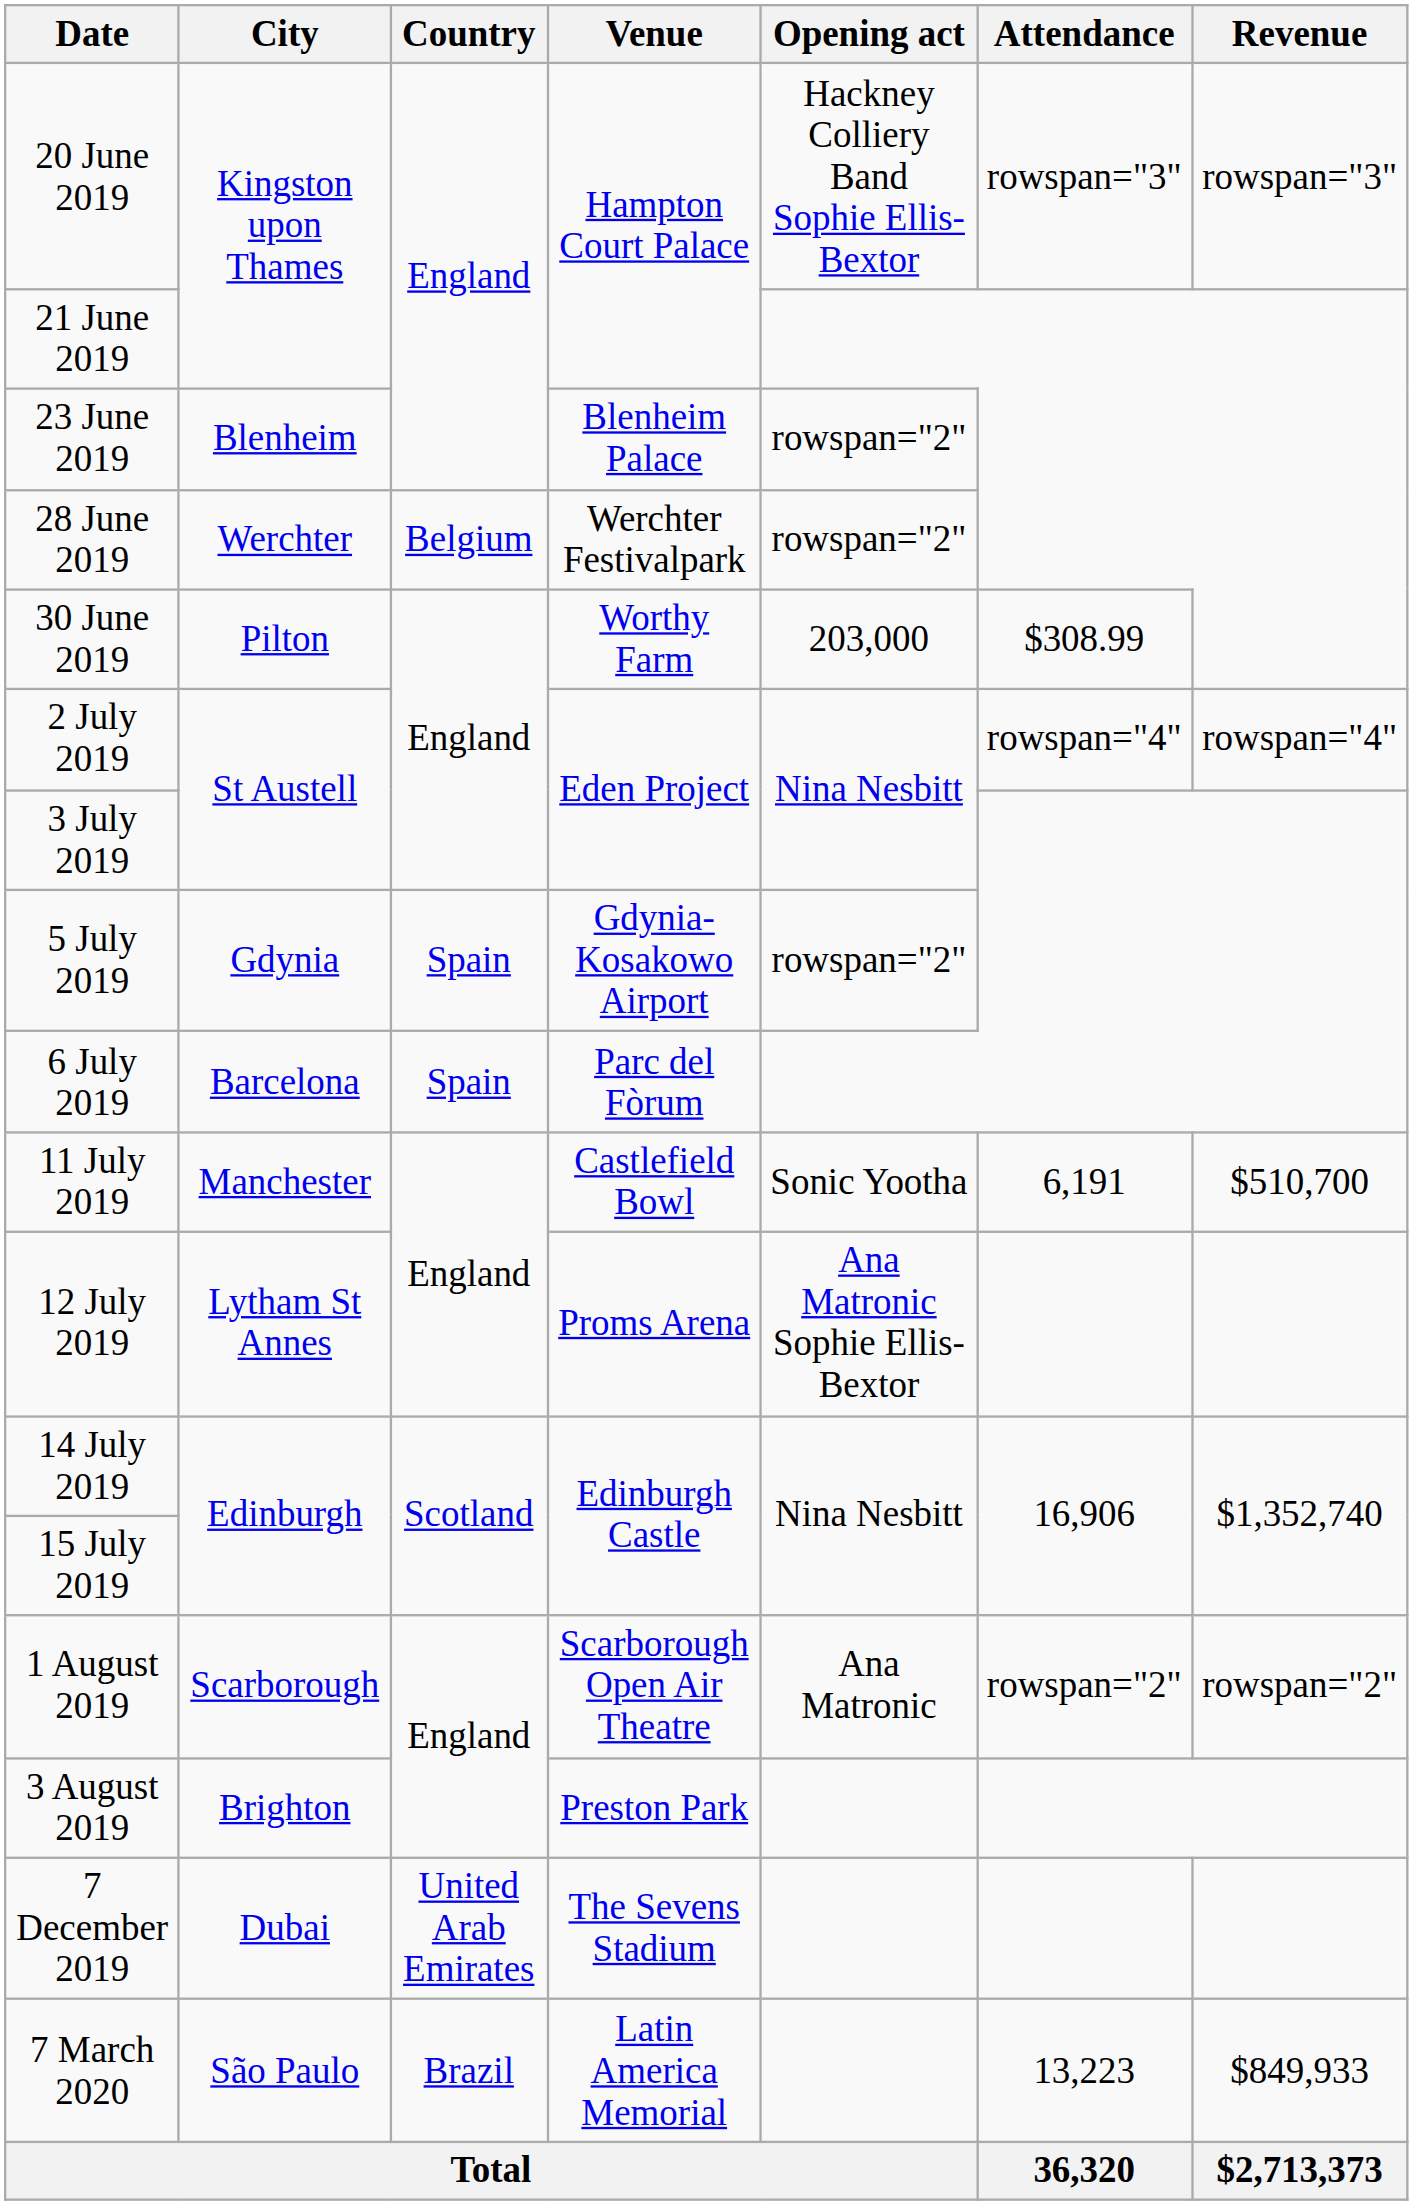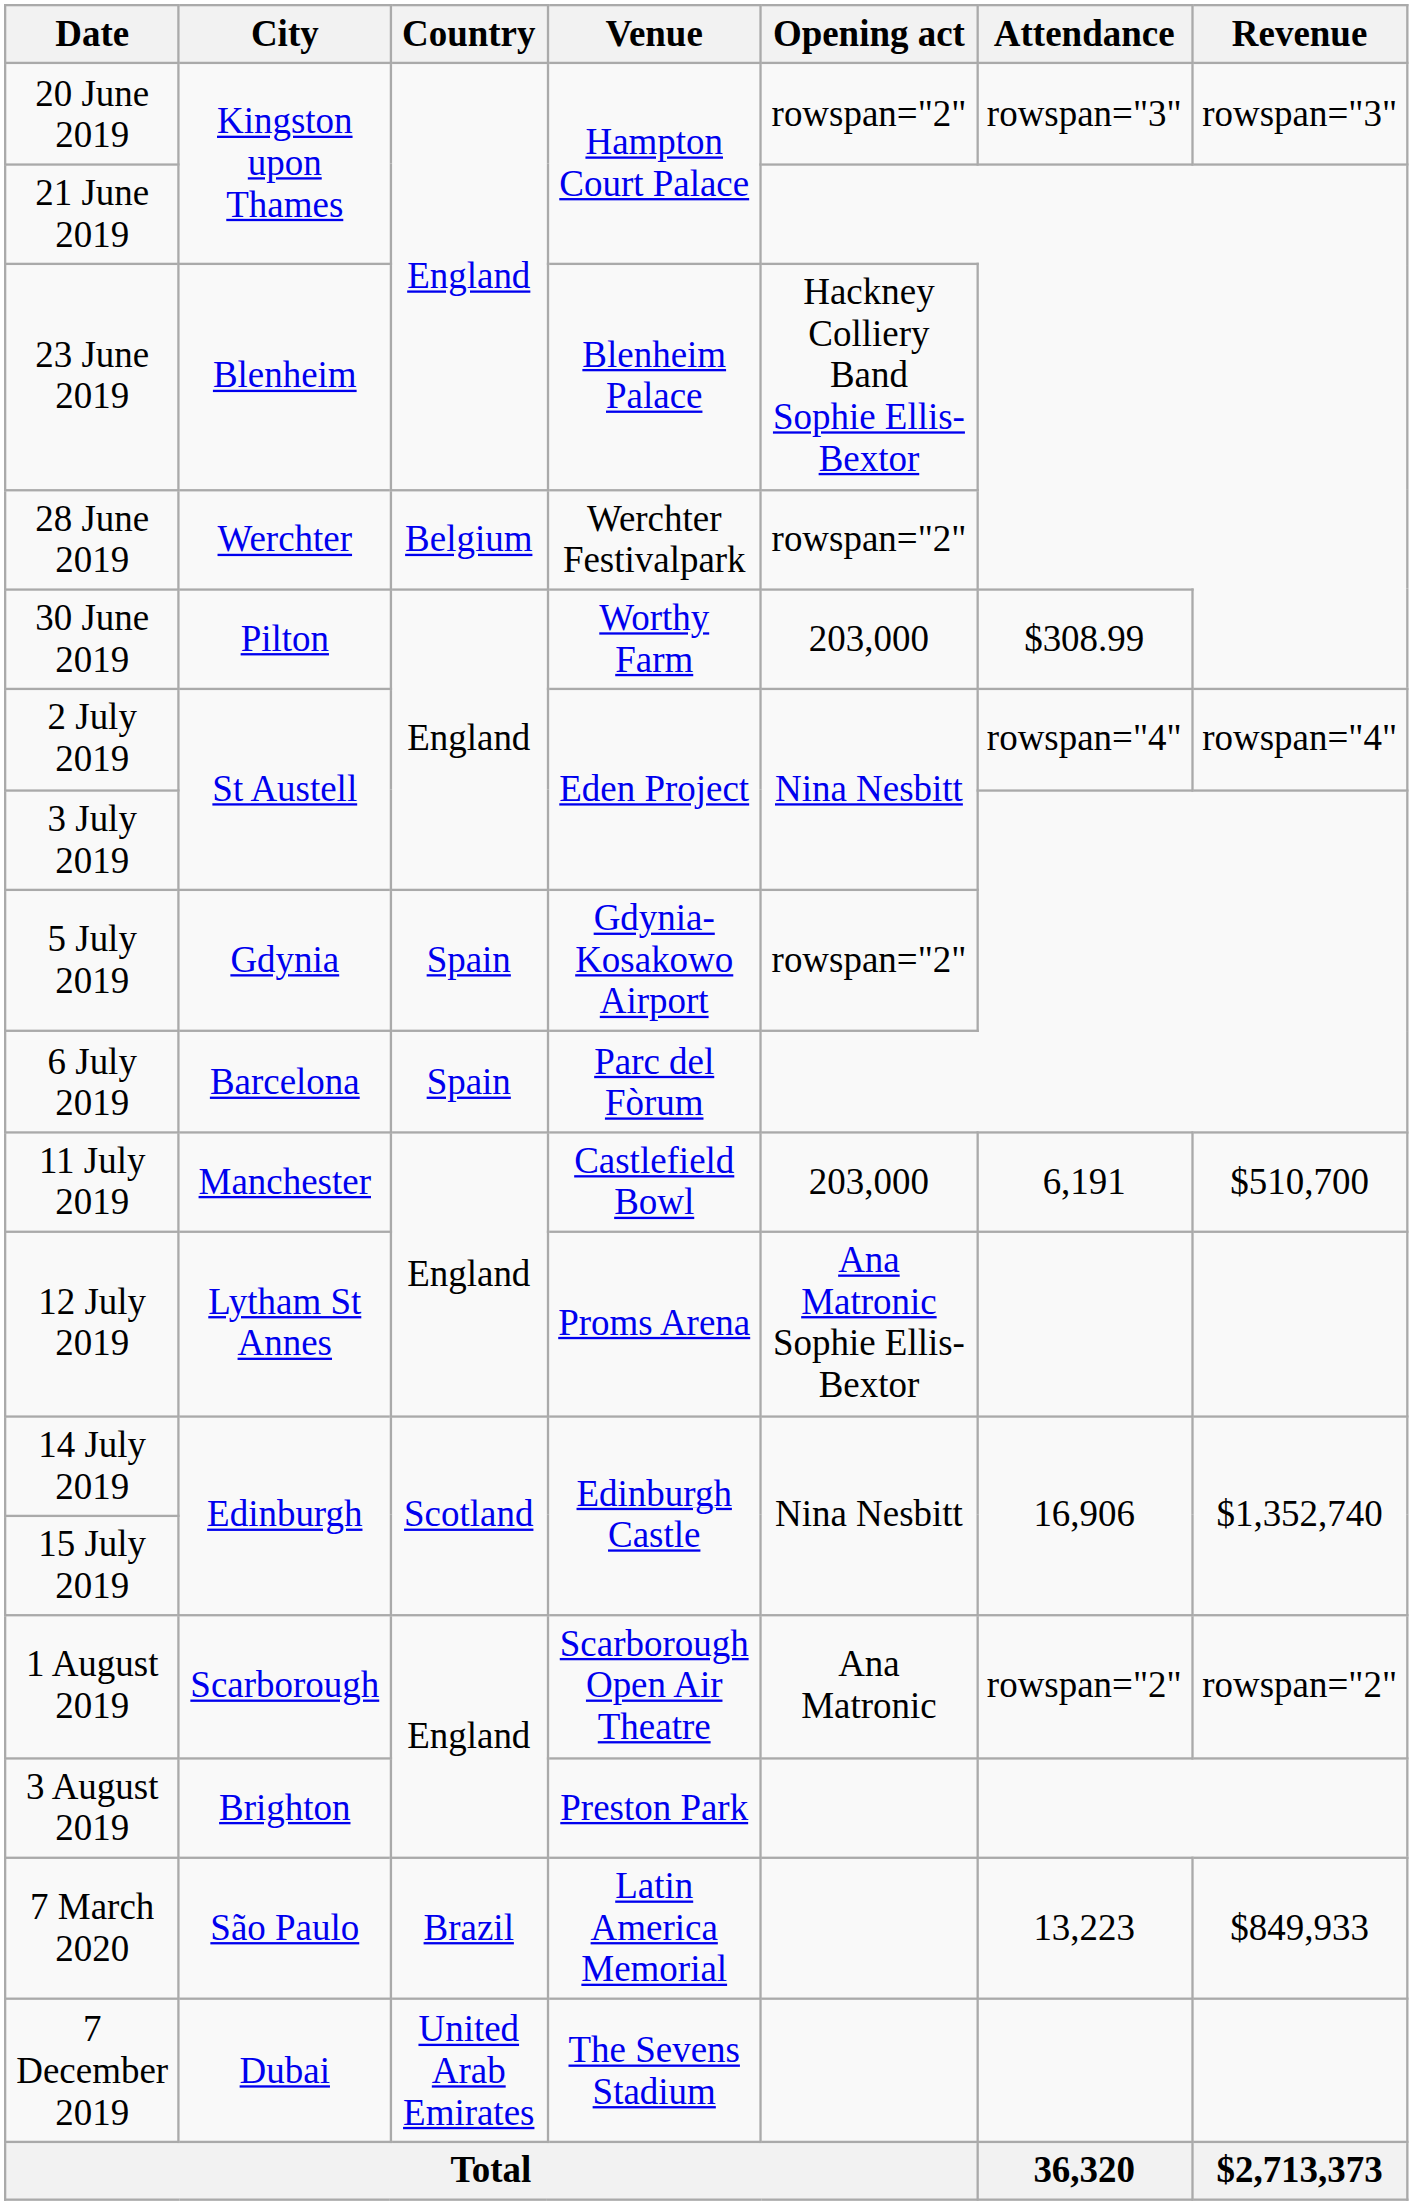20 June 2019 | Opening act: Hackney Colliery Band Sophie Ellis-Bextor -> rowspan="2"
23 June 2019 | Opening act: rowspan="2" -> Hackney Colliery Band Sophie Ellis-Bextor
11 July 2019 | Opening act: Sonic Yootha -> 203,000
rows swapped: 7 December 2019 <-> 7 March 2020
